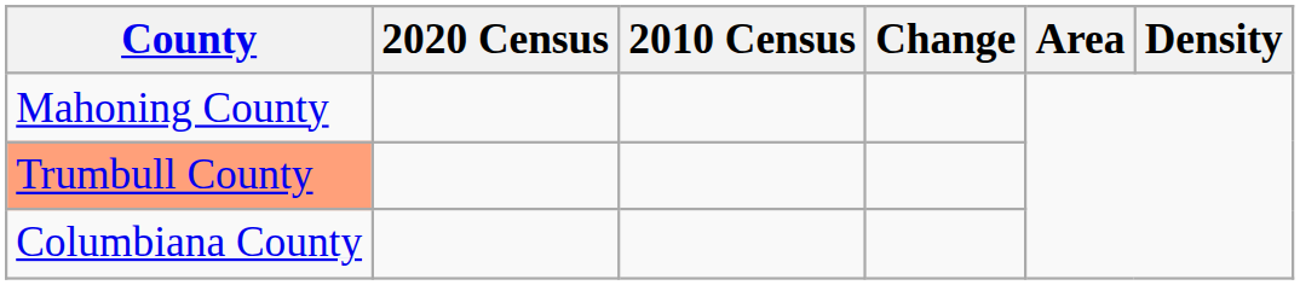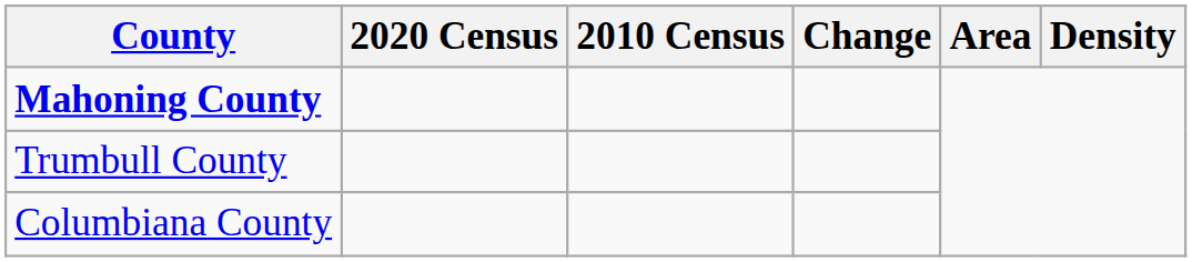Mahoning County | County: normal -> bold
Trumbull County | County: lightsalmon background -> no background
